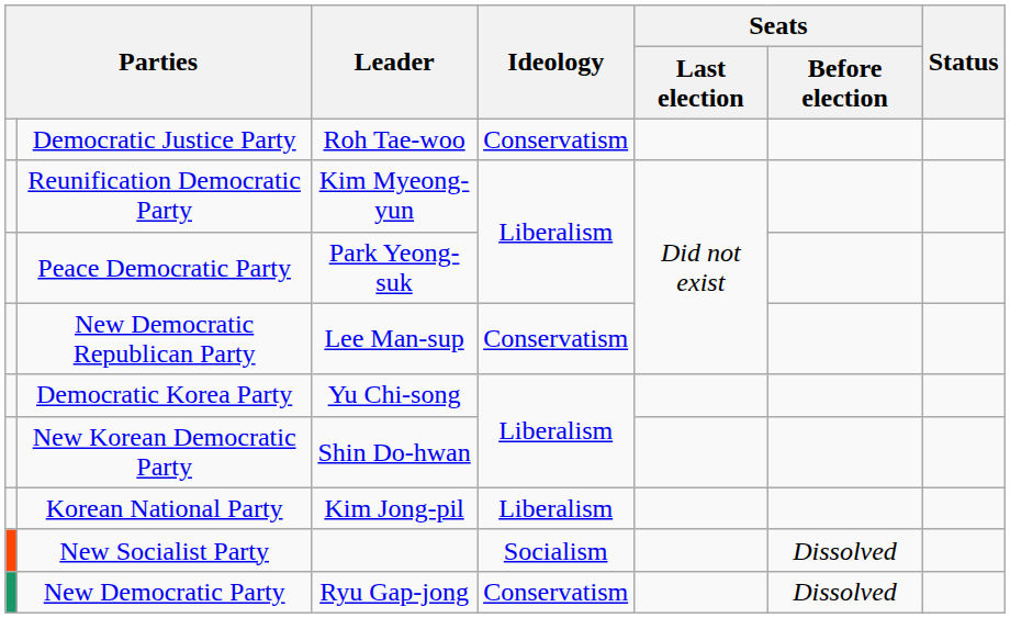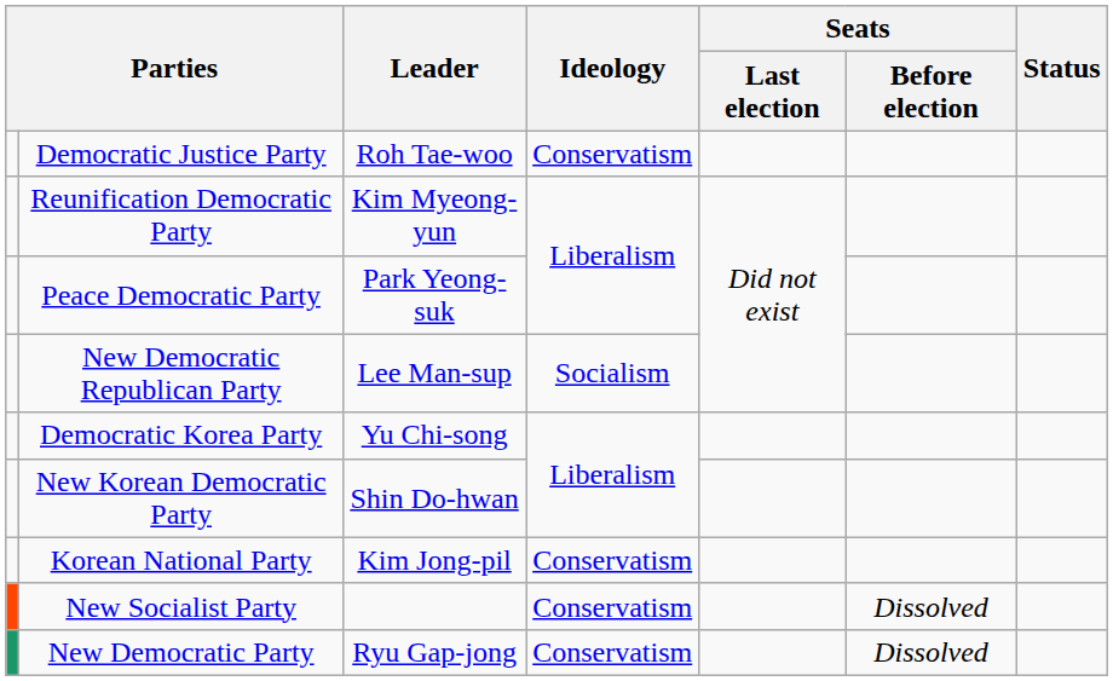New Democratic Republican Party | Ideology: Conservatism -> Socialism
Korean National Party | Ideology: Liberalism -> Conservatism
New Socialist Party | Ideology: Socialism -> Conservatism
